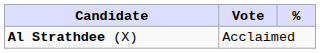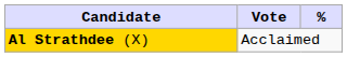Al Strathdee (X) | Candidate: no background -> gold background
